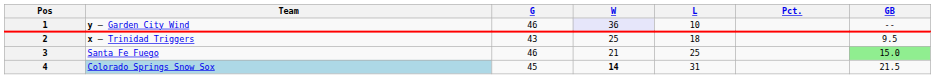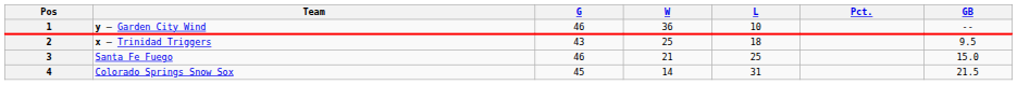1 | W: lavender background -> no background
3 | GB: lightgreen background -> no background
4 | Team: lightblue background -> no background
4 | W: bold -> normal
